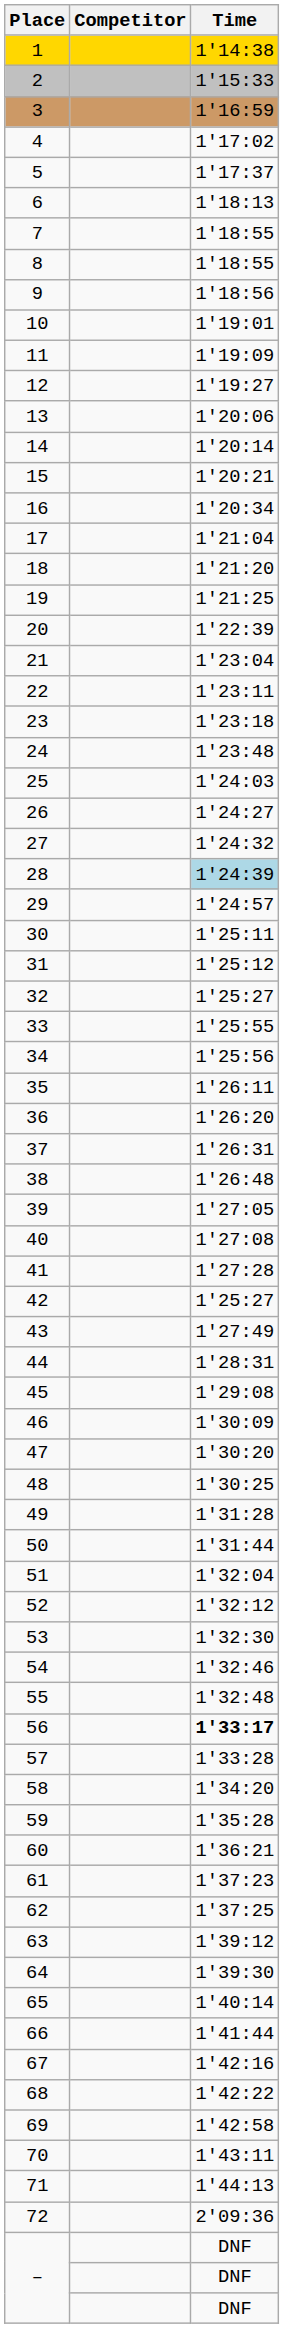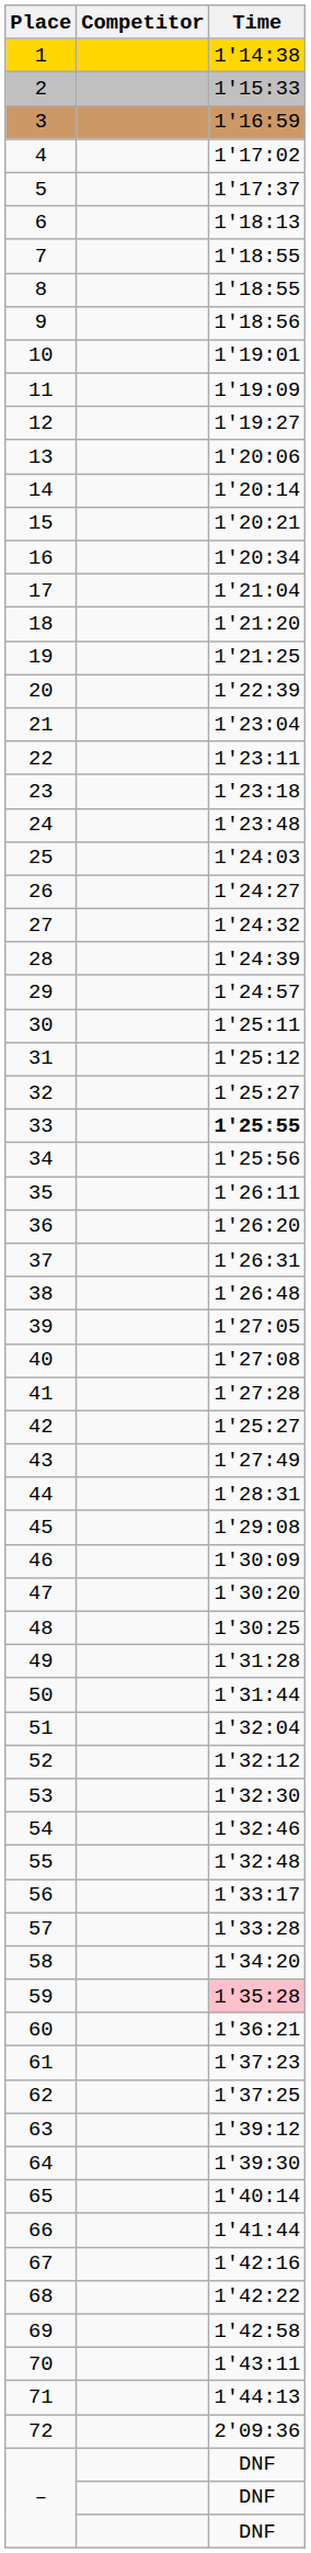28 | Time: lightblue background -> no background
33 | Time: normal -> bold
56 | Time: bold -> normal
59 | Time: no background -> pink background
